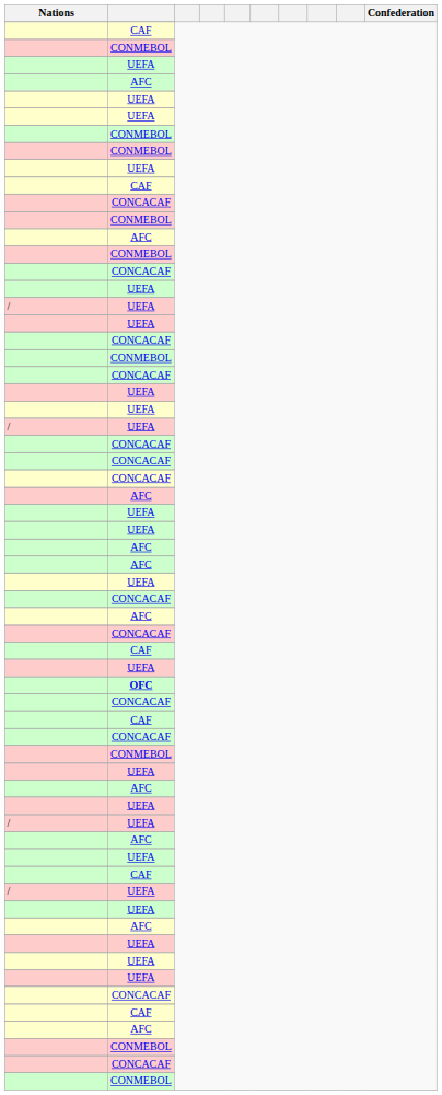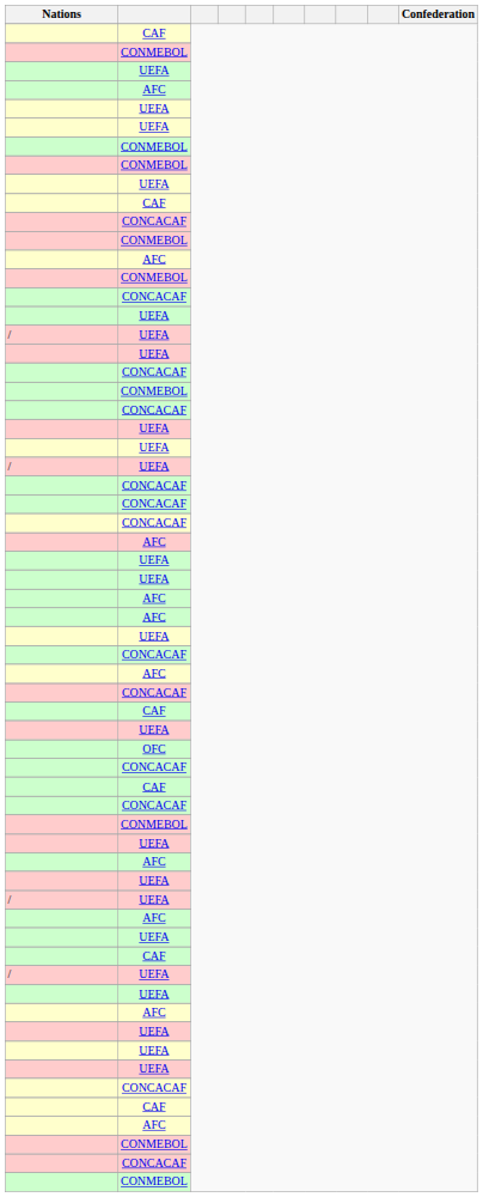OFC | column 2: bold -> normal
